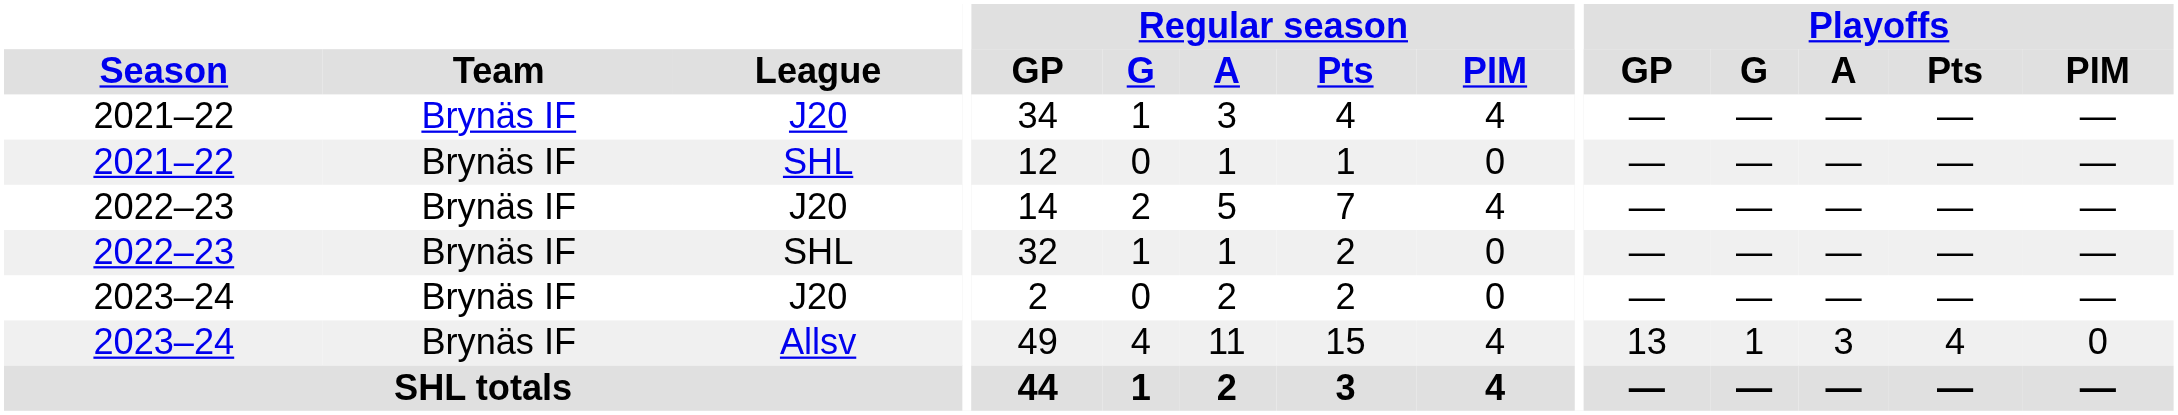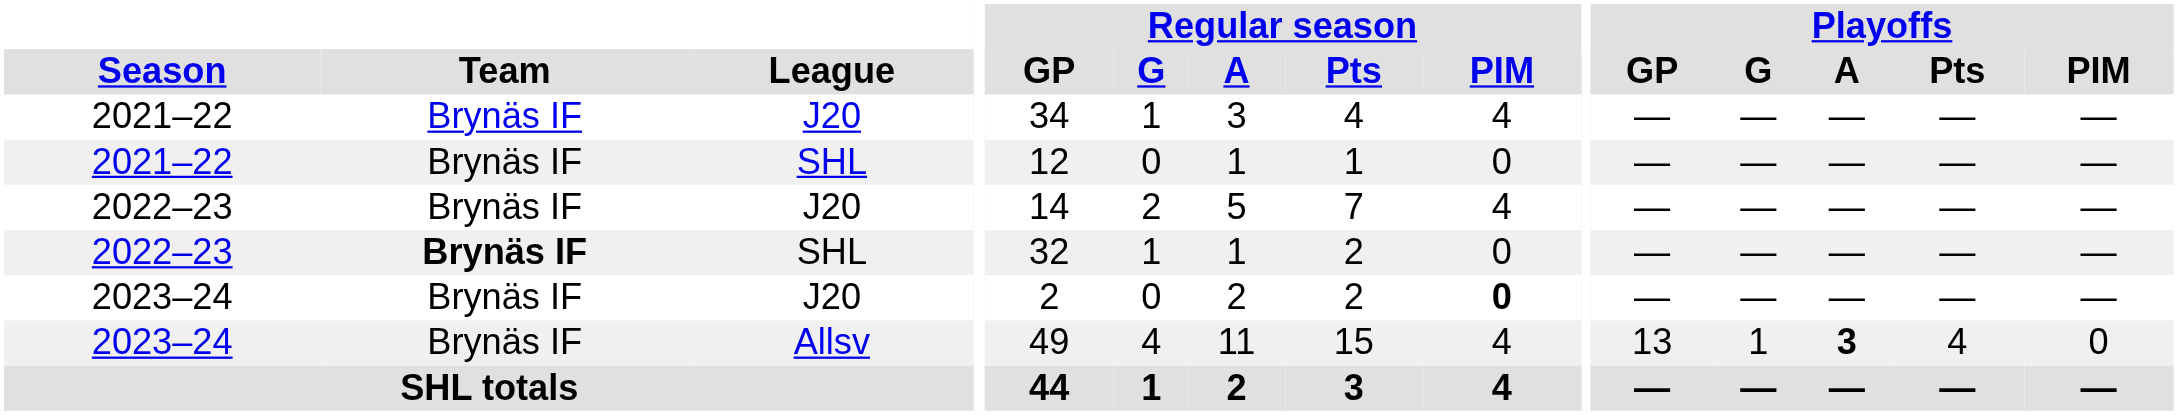2022–23 / SHL | Team: normal -> bold
2023–24 / J20 | Regular season / PIM: normal -> bold
2023–24 / Allsv | Playoffs / A: normal -> bold
